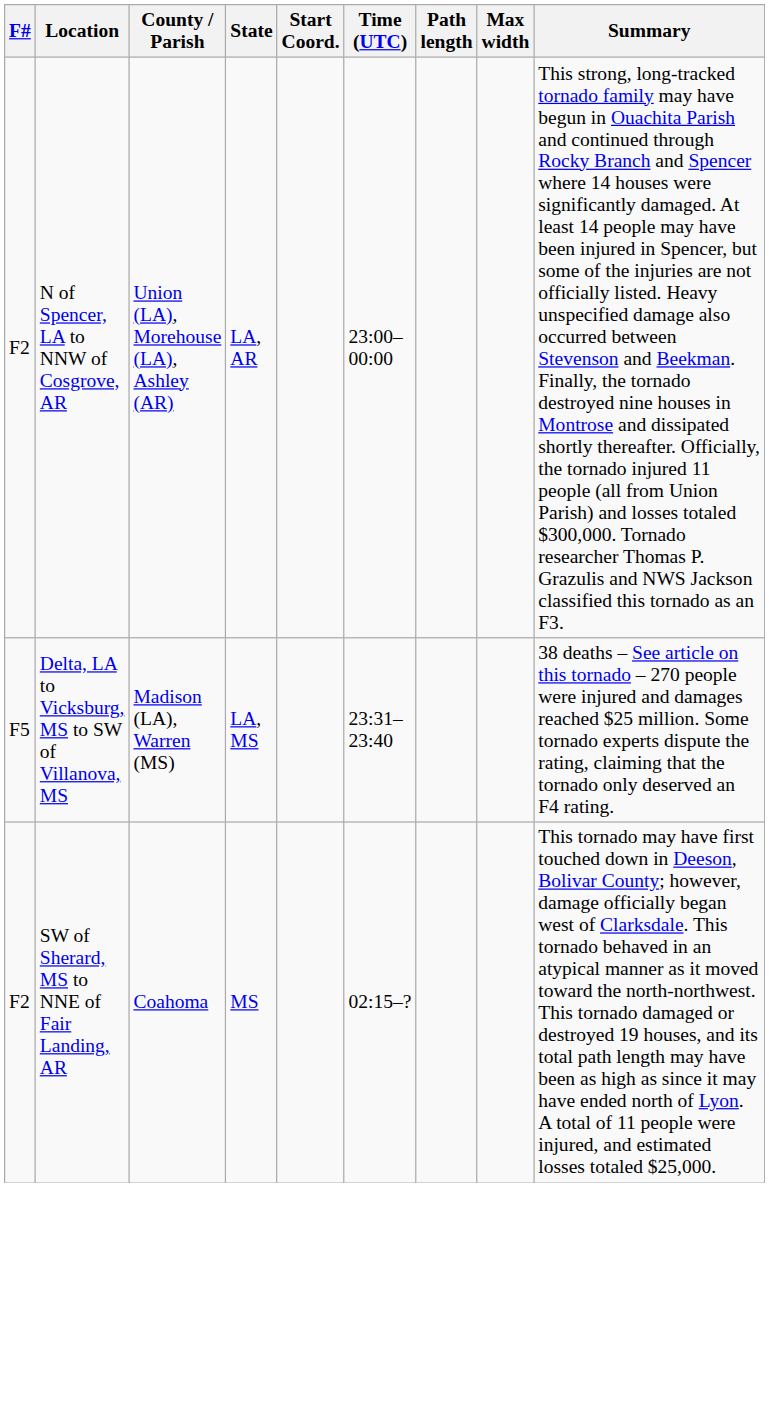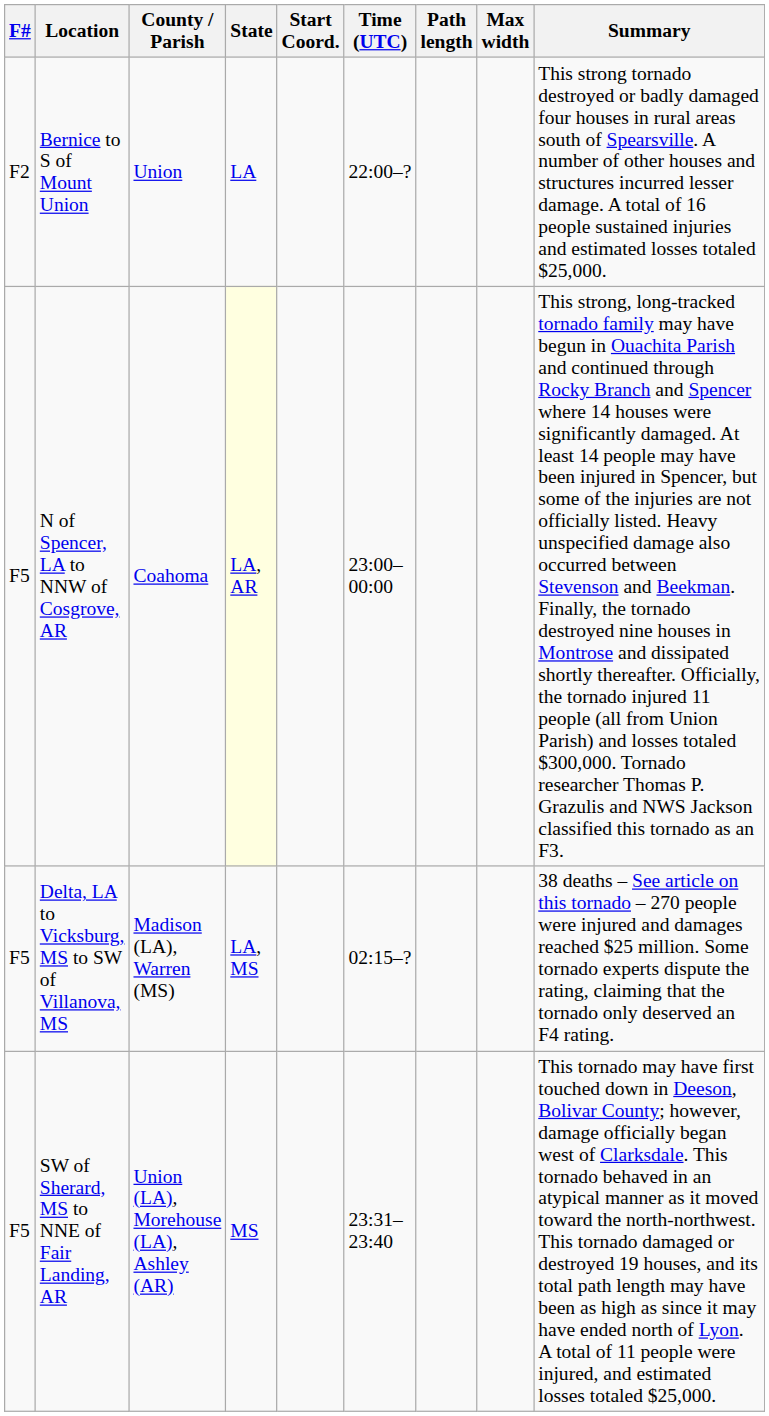+ row: F2 | Bernice to S of Mount Union | Union | LA | 22:00–? | This strong tornado destroyed or badly damaged four houses in rural areas south of Spearsville. A number of other houses and structures incurred lesser damage. A total of 16 people sustained injuries and estimated losses totaled $25,000.
N of Spencer, LA to NNW of Cosgrove, AR | F#: F2 -> F5
N of Spencer, LA to NNW of Cosgrove, AR | County / Parish: Union (LA), Morehouse (LA), Ashley (AR) -> Coahoma
N of Spencer, LA to NNW of Cosgrove, AR | State: no background -> lightyellow background
Delta, LA to Vicksburg, MS to SW of Villanova, MS | Time (UTC): 23:31–23:40 -> 02:15–?
SW of Sherard, MS to NNE of Fair Landing, AR | F#: F2 -> F5
SW of Sherard, MS to NNE of Fair Landing, AR | County / Parish: Coahoma -> Union (LA), Morehouse (LA), Ashley (AR)
SW of Sherard, MS to NNE of Fair Landing, AR | Time (UTC): 02:15–? -> 23:31–23:40
